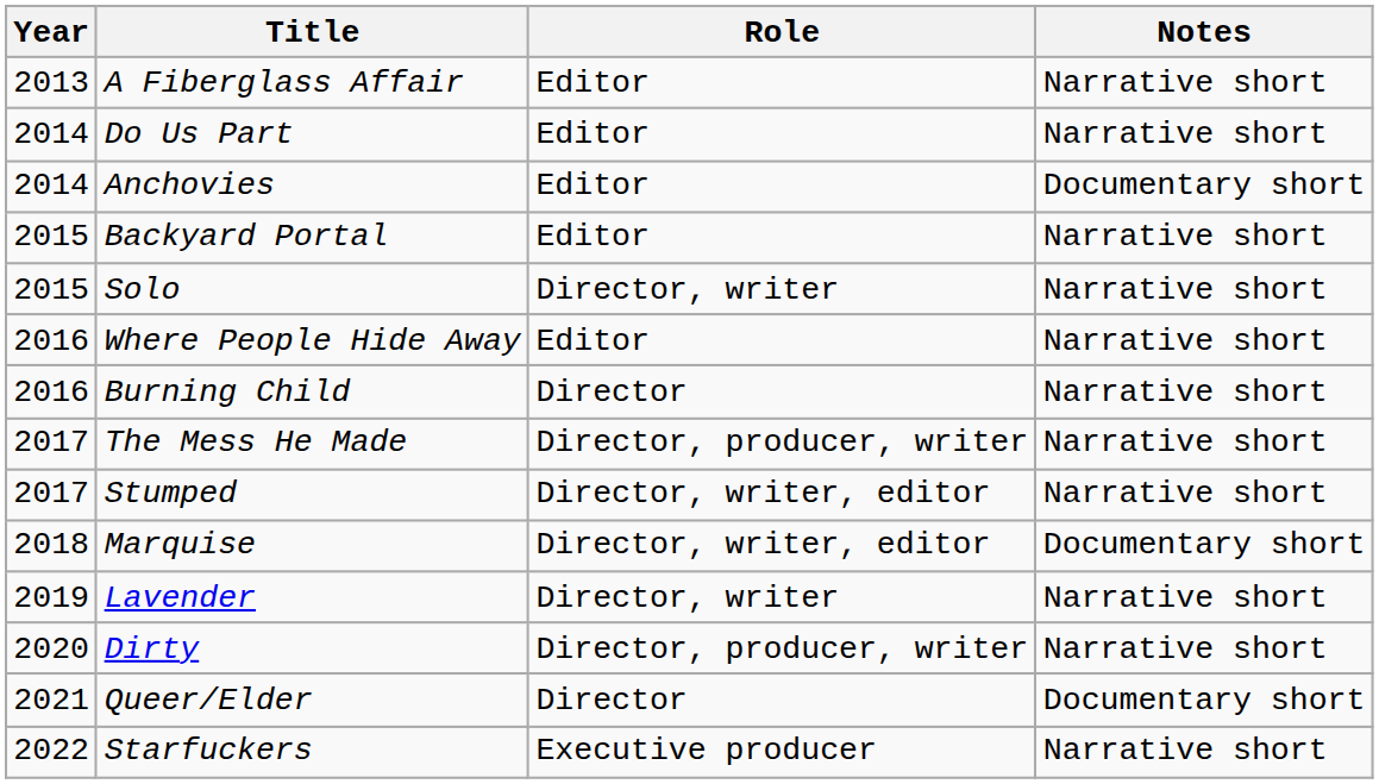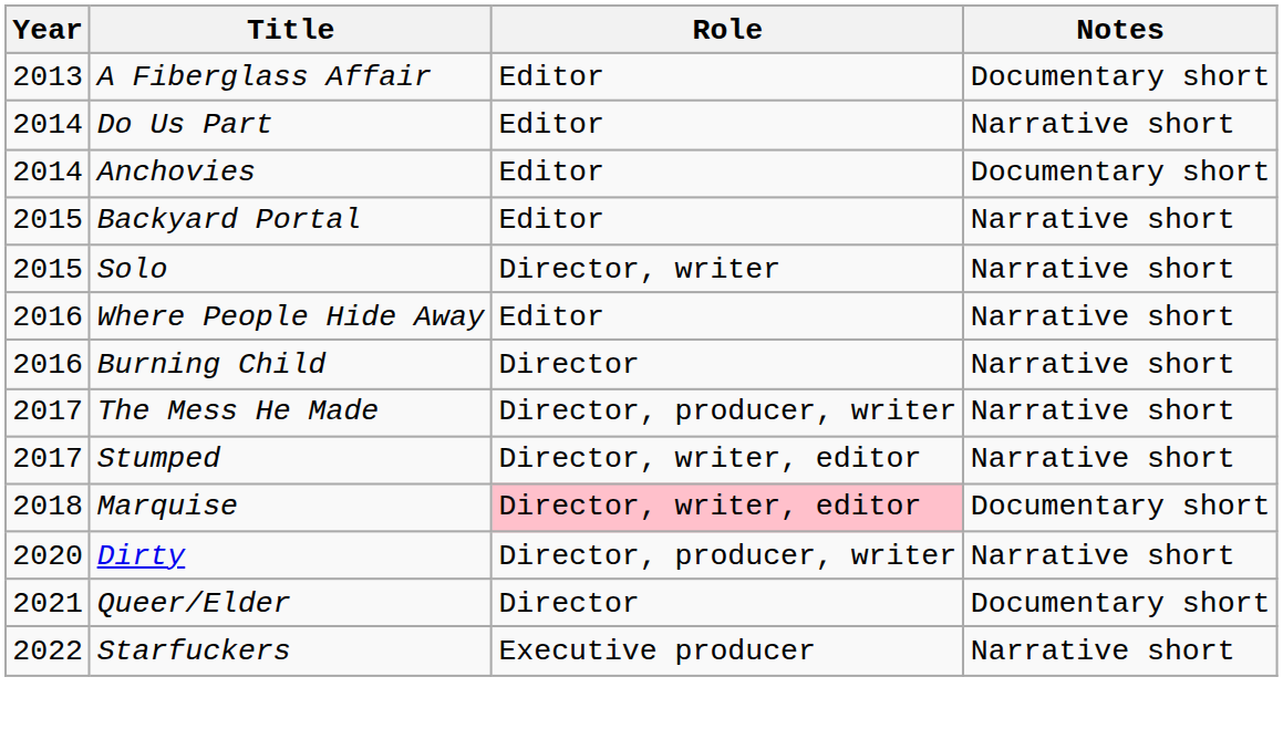A Fiberglass Affair | Notes: Narrative short -> Documentary short
Marquise | Role: no background -> pink background
- row: 2019 | Lavender | Director, writer | Narrative short
